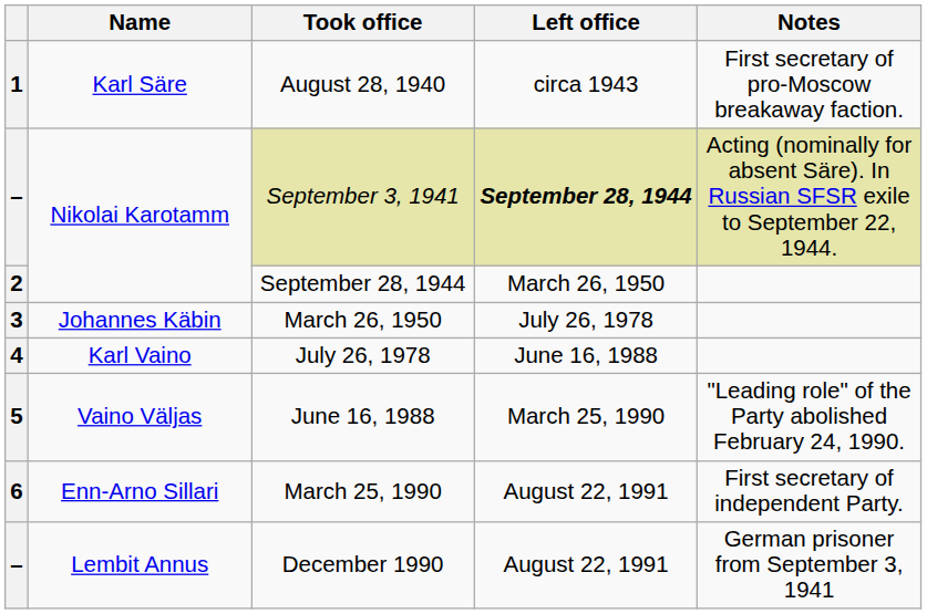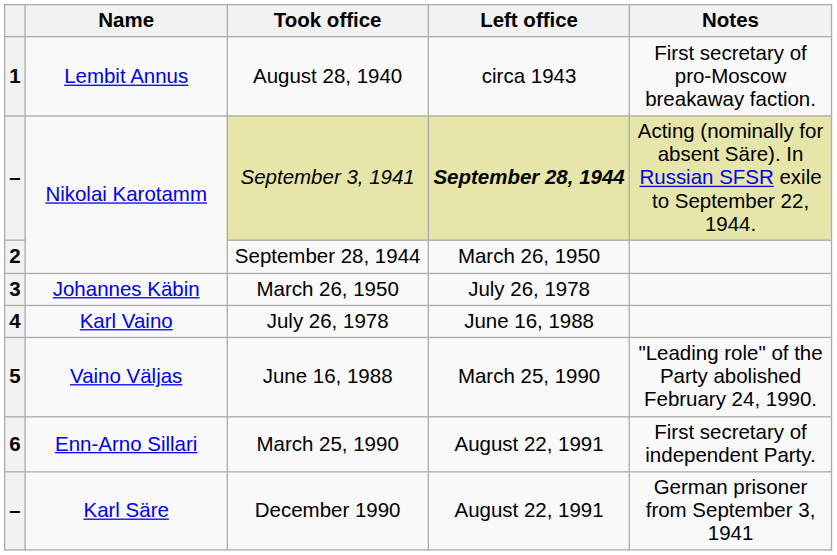August 28, 1940 | Name: Karl Säre -> Lembit Annus
December 1990 | Name: Lembit Annus -> Karl Säre
